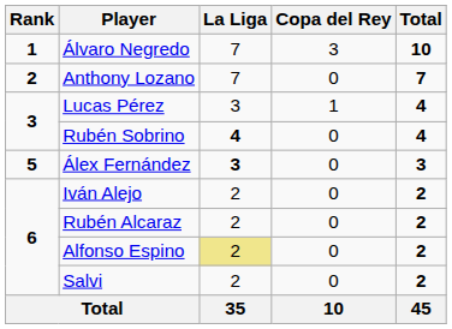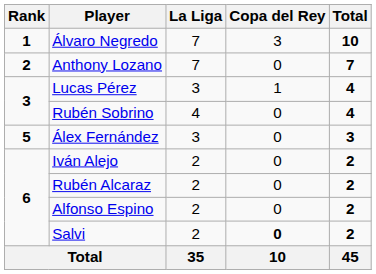Rubén Sobrino | La Liga: bold -> normal
Álex Fernández | La Liga: bold -> normal
Alfonso Espino | La Liga: khaki background -> no background
Salvi | Copa del Rey: normal -> bold
